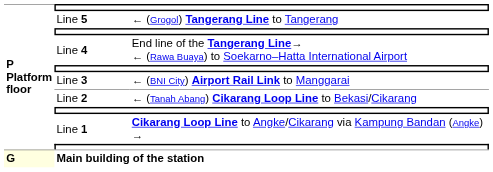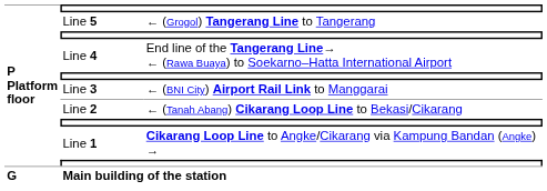Main building of the station | column 1: lightyellow background -> no background
